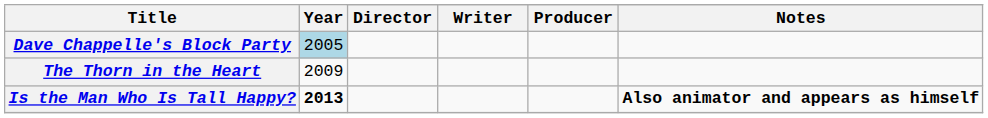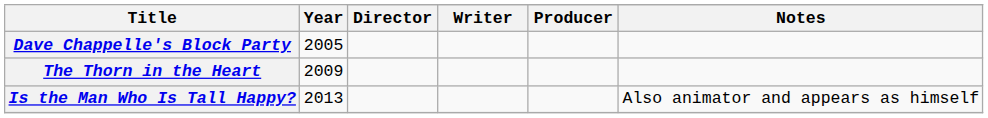Dave Chappelle's Block Party | Year: lightblue background -> no background
Is the Man Who Is Tall Happy? | Year: bold -> normal
Is the Man Who Is Tall Happy? | Notes: bold -> normal
